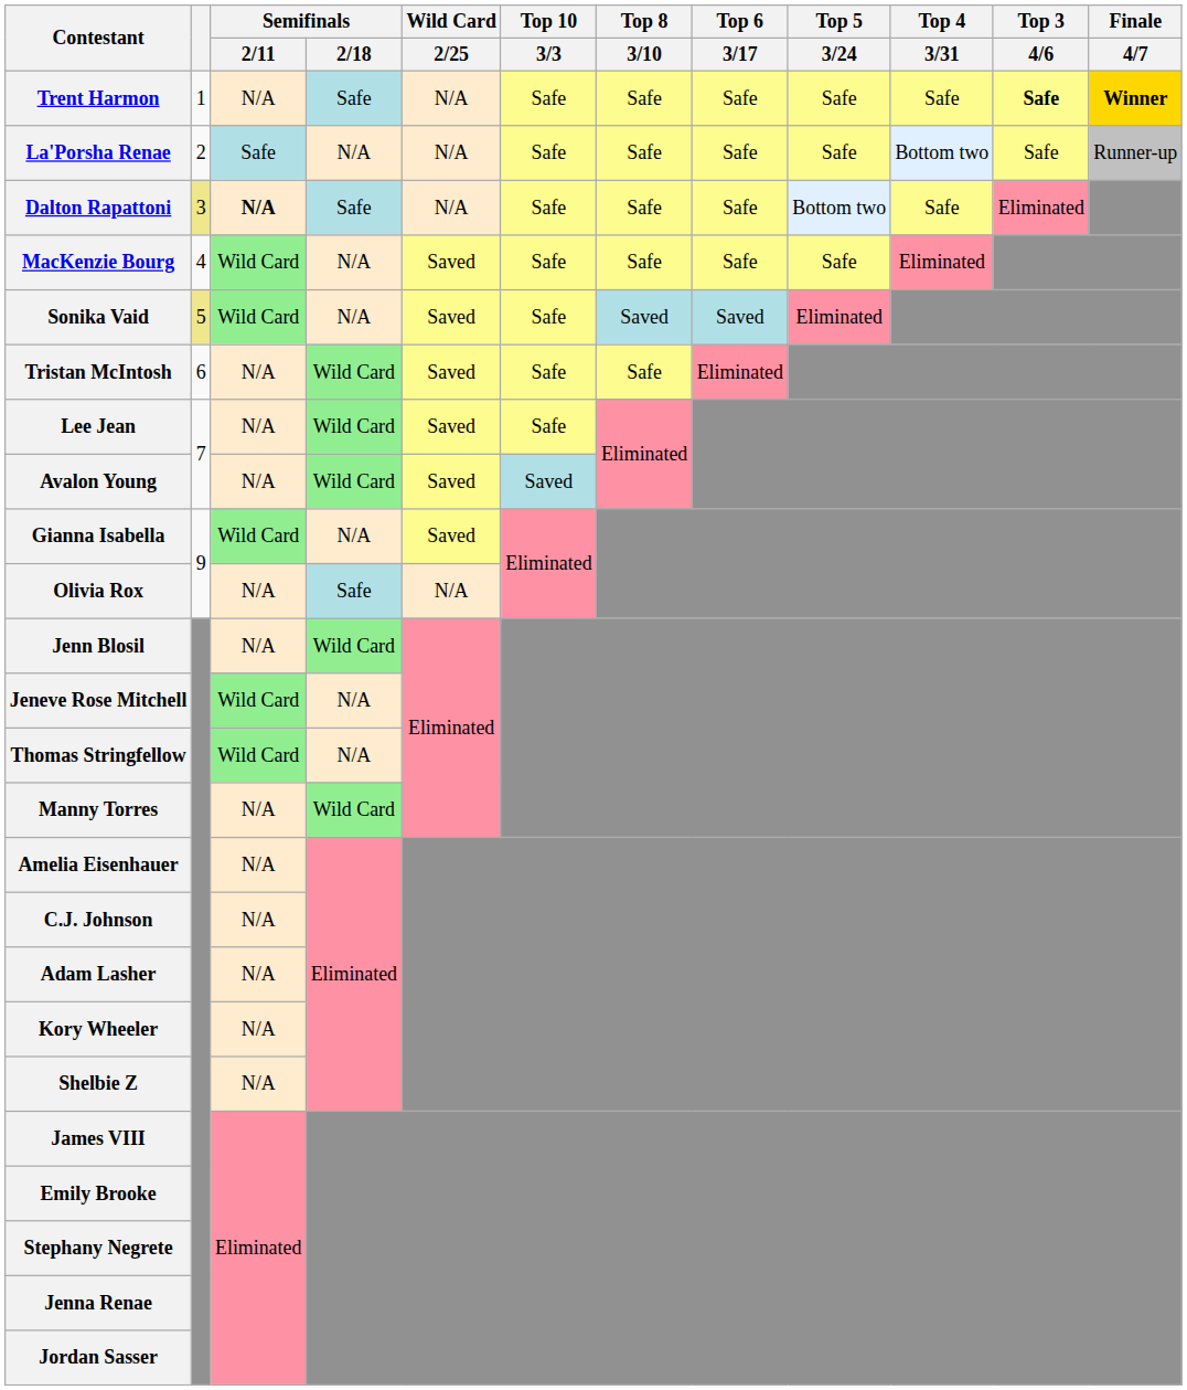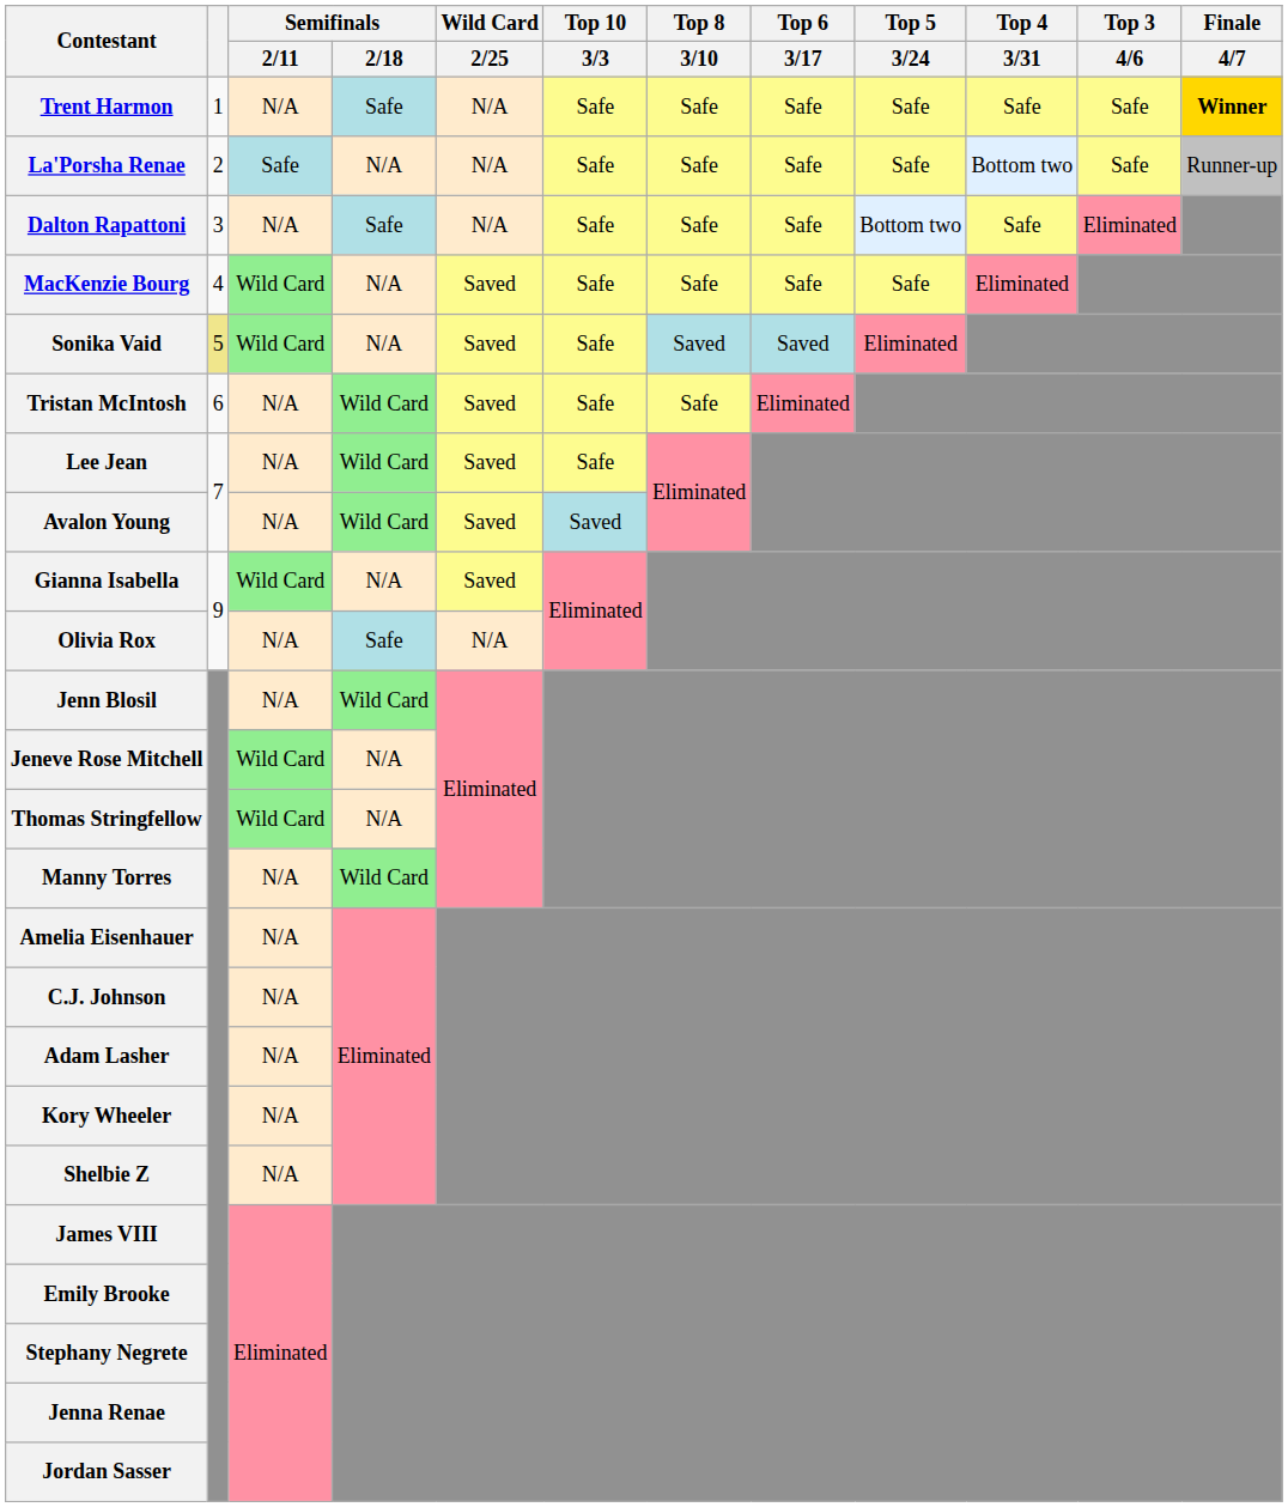Trent Harmon | Top 3 / 4/6: bold -> normal
Dalton Rapattoni | column 2: khaki background -> no background
Dalton Rapattoni | Semifinals / 2/11: bold -> normal
